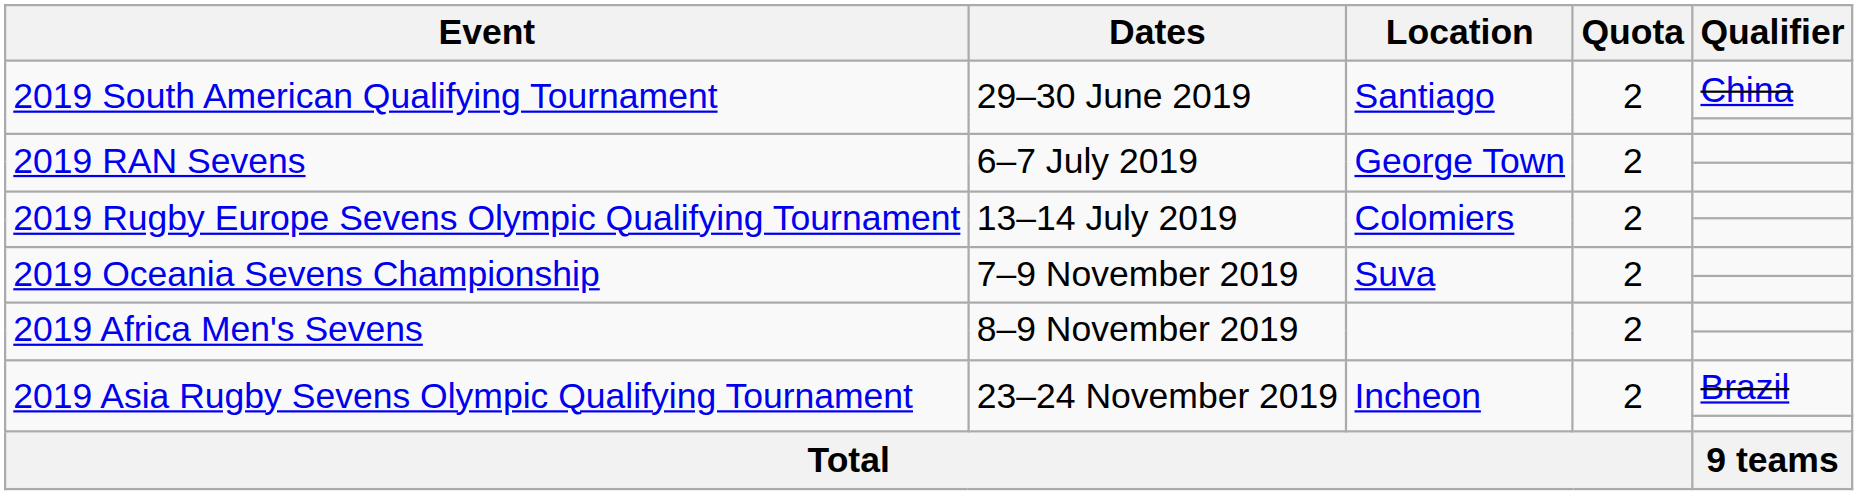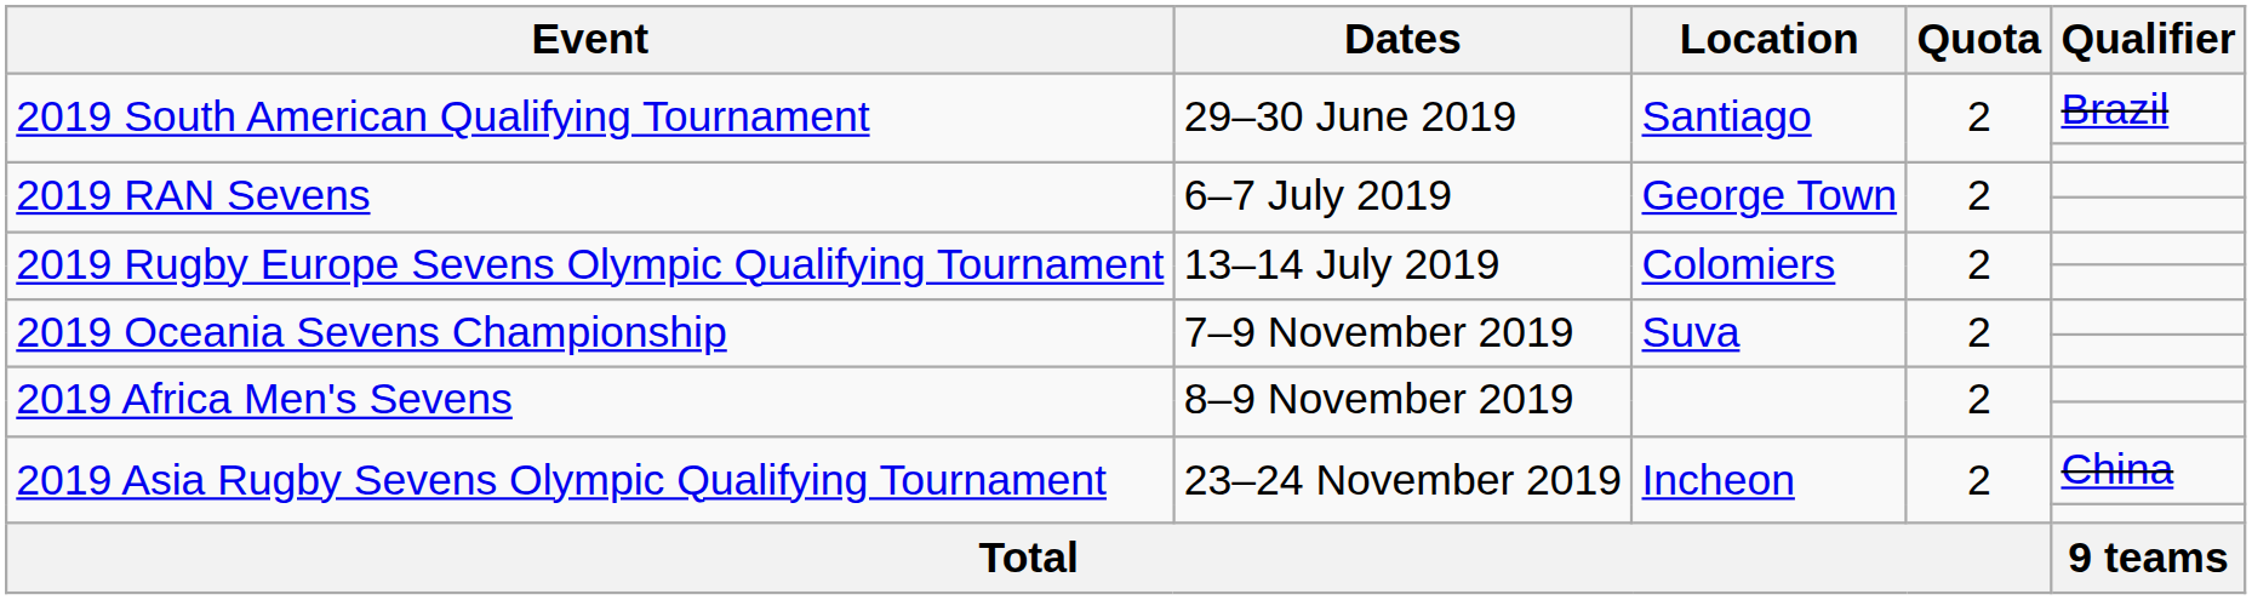row 2 | Qualifier: China -> Brazil
row 12 | Qualifier: Brazil -> China
